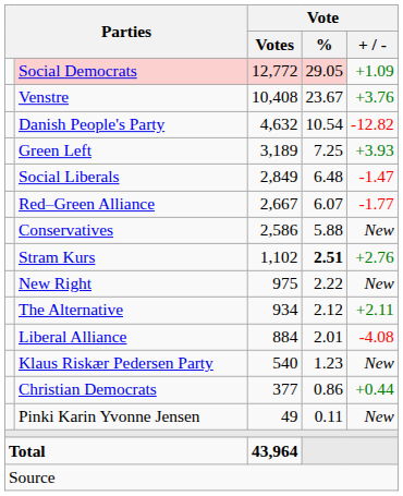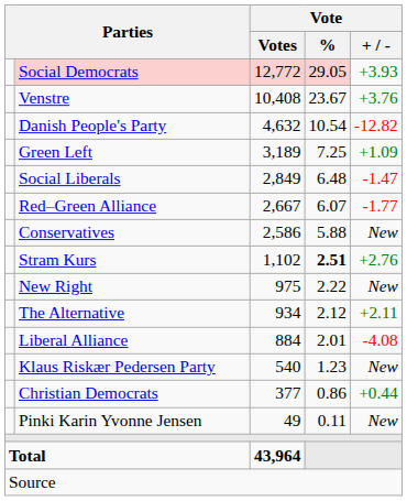Social Democrats | Vote / + / -: +1.09 -> +3.93
Green Left | Vote / + / -: +3.93 -> +1.09
